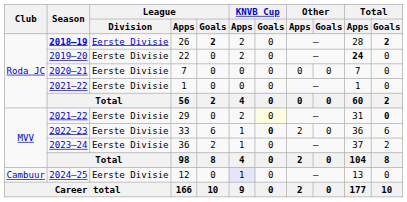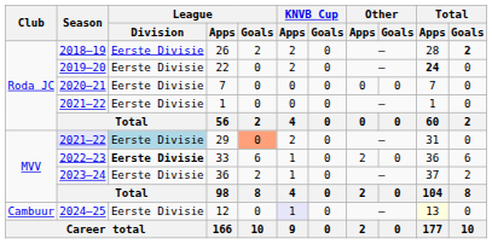26 | Season: bold -> normal
26 | League / Goals: bold -> normal
29 | Season: no background -> lavender background
29 | League / Division: no background -> lightblue background
29 | League / Goals: no background -> lightsalmon background
29 | KNVB Cup / Goals: lightyellow background -> no background
29 | Total / Goals: bold -> normal
33 | League / Division: normal -> bold
33 | KNVB Cup / Goals: bold -> normal
12 | Total / Apps: no background -> lightyellow background
